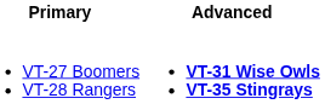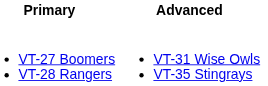VT-27 Boomers VT-28 Rangers | Advanced: bold -> normal
